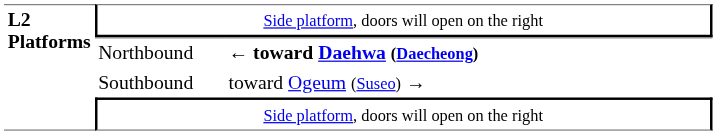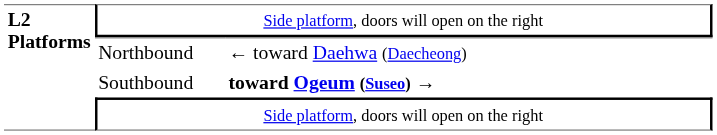Northbound | column 3: bold -> normal
Southbound | column 3: normal -> bold
